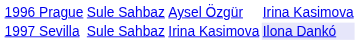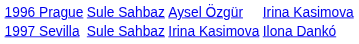1997 Sevilla | column 4: lavender background -> no background
